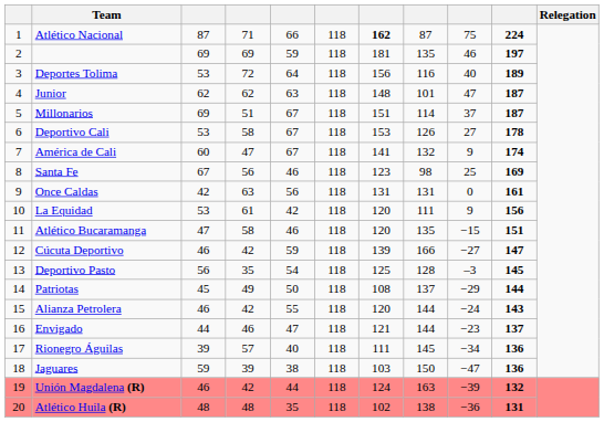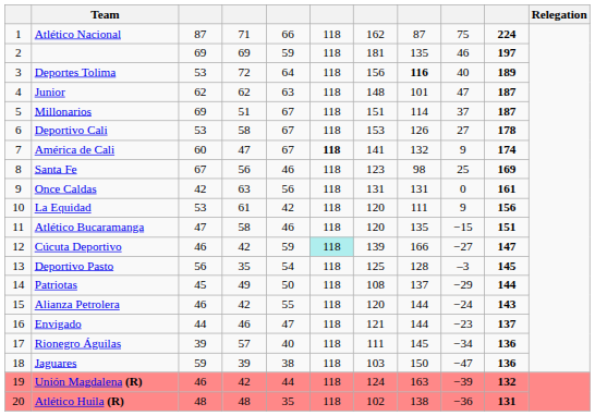Atlético Nacional | column 7: bold -> normal
Deportes Tolima | column 8: normal -> bold
América de Cali | column 6: normal -> bold
Cúcuta Deportivo | column 6: no background -> paleturquoise background
